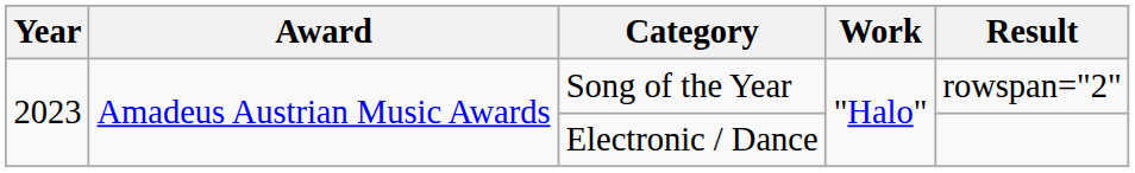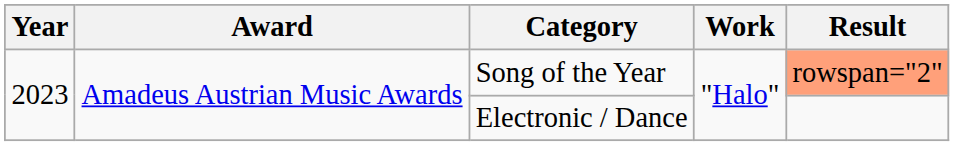Song of the Year | Result: no background -> lightsalmon background
